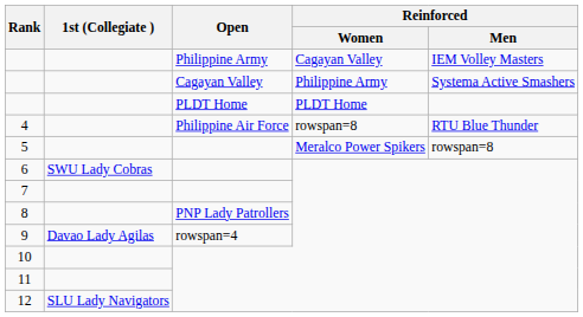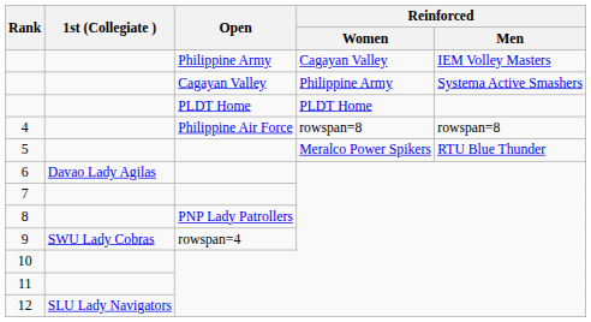4 | Reinforced / Men: RTU Blue Thunder -> rowspan=8
5 | Reinforced / Men: rowspan=8 -> RTU Blue Thunder
6 | 1st (Collegiate ): SWU Lady Cobras -> Davao Lady Agilas
9 | 1st (Collegiate ): Davao Lady Agilas -> SWU Lady Cobras
